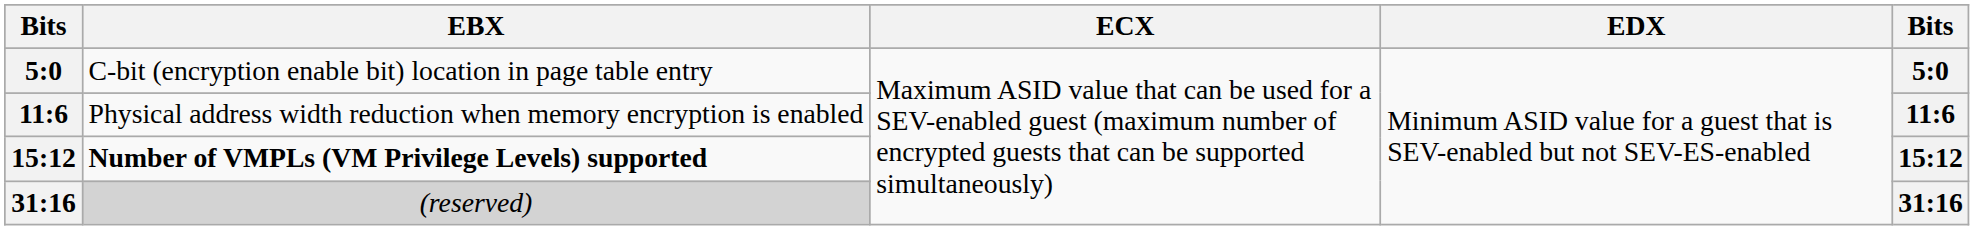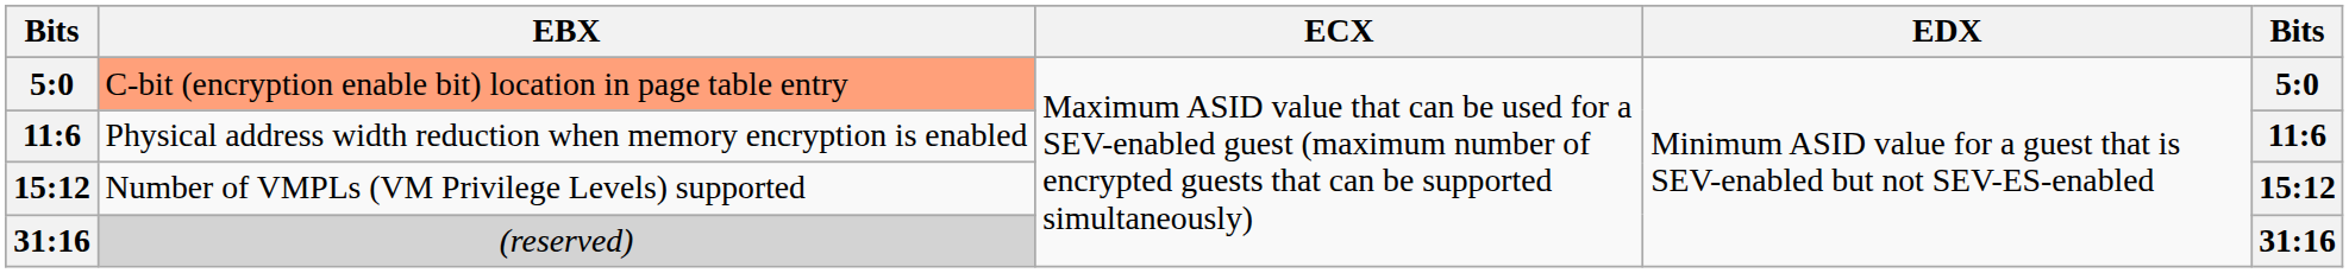C-bit (encryption enable bit) location in page table entry | EBX: no background -> lightsalmon background
Number of VMPLs (VM Privilege Levels) supported | EBX: bold -> normal
